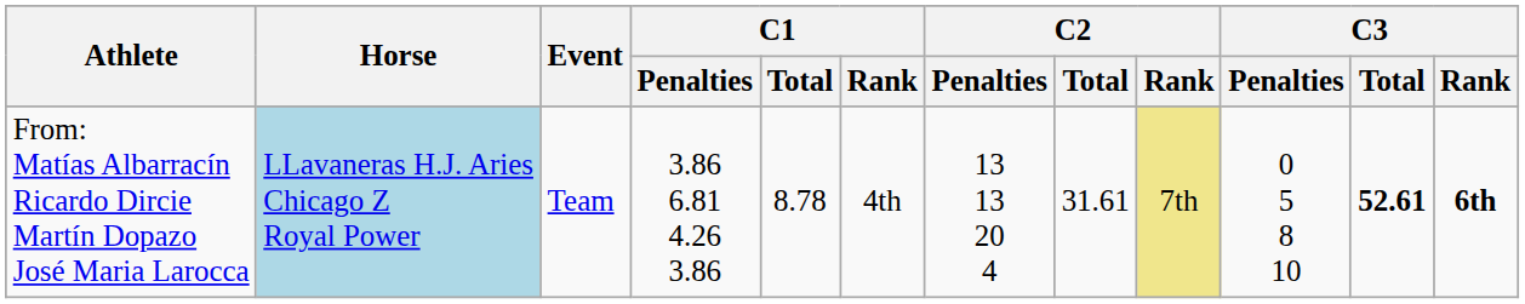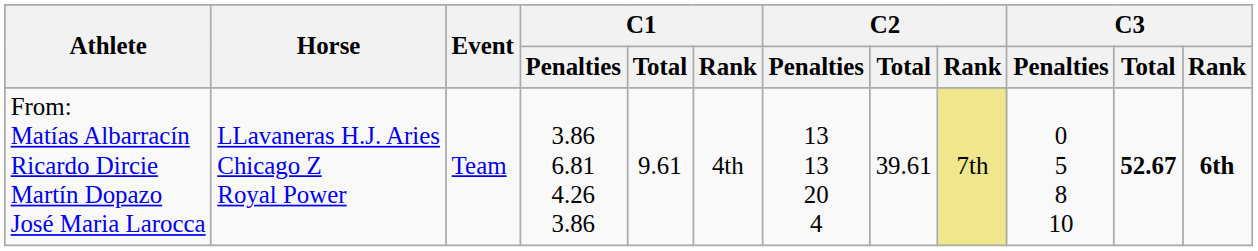row 3 | Horse: lightblue background -> no background
row 3 | C1 / Total: 8.78 -> 9.61
row 3 | C2 / Total: 31.61 -> 39.61
row 3 | C3 / Total: 52.61 -> 52.67
